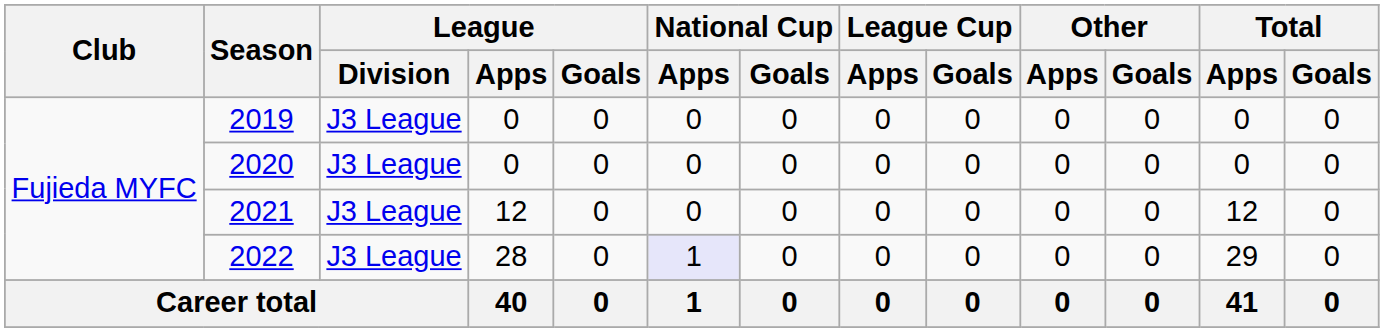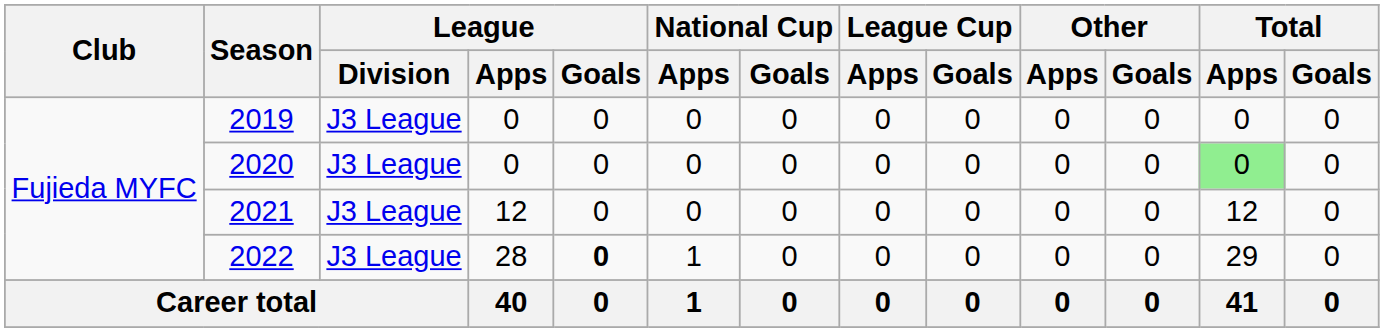2020 | Total / Apps: no background -> lightgreen background
2022 | League / Goals: normal -> bold
2022 | National Cup / Apps: lavender background -> no background
